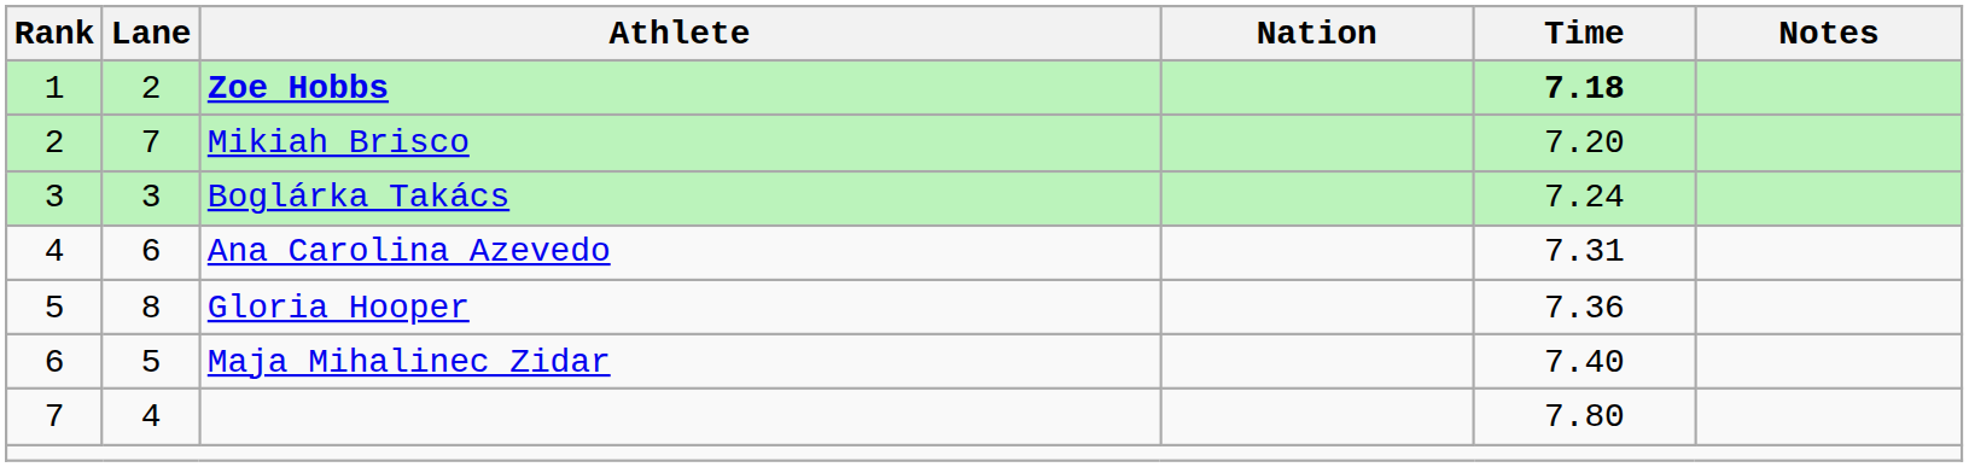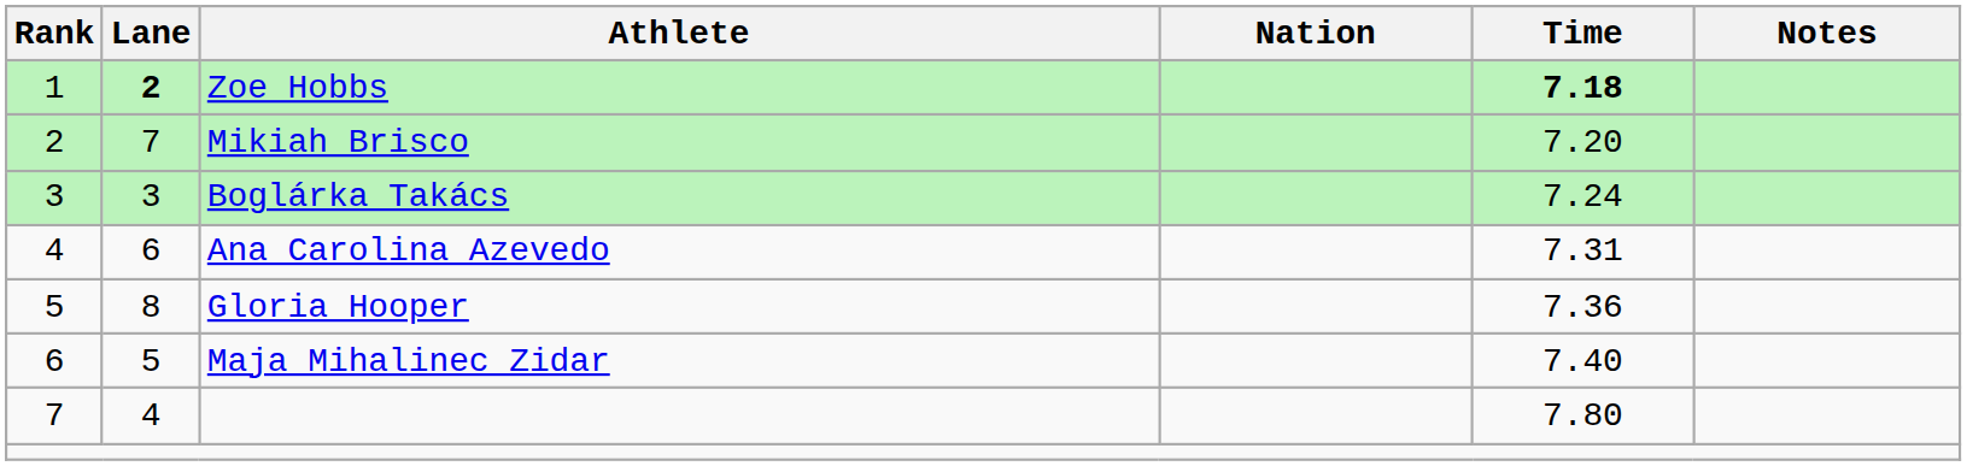1 | Lane: normal -> bold
1 | Athlete: bold -> normal
